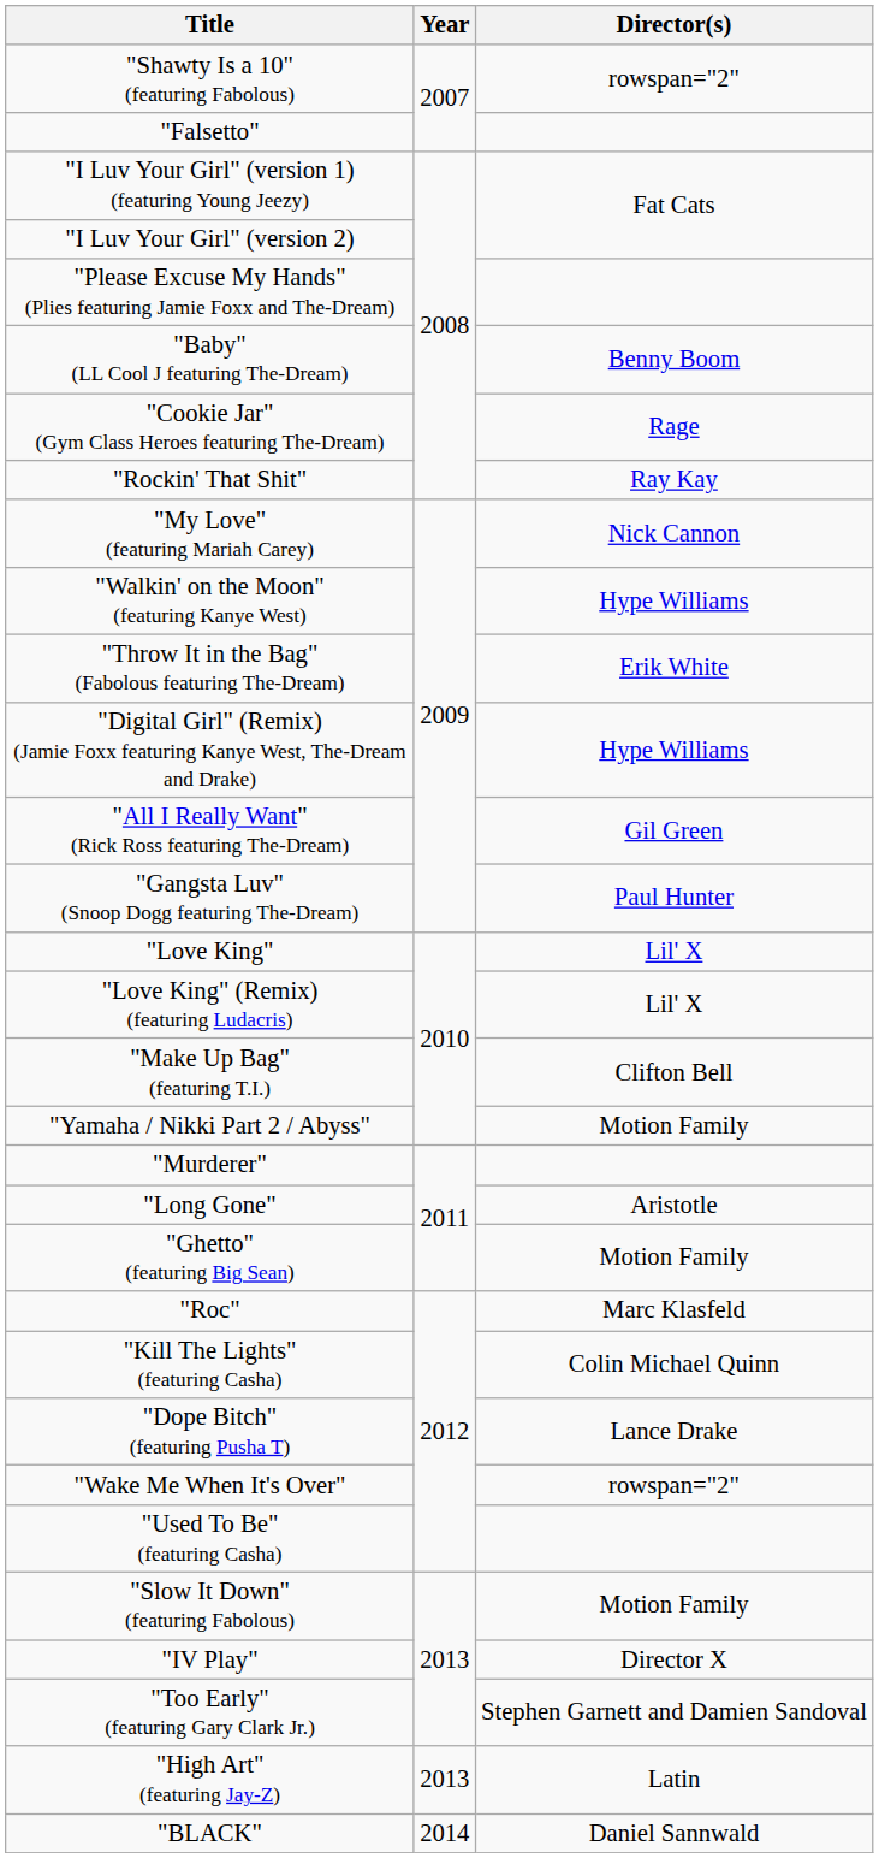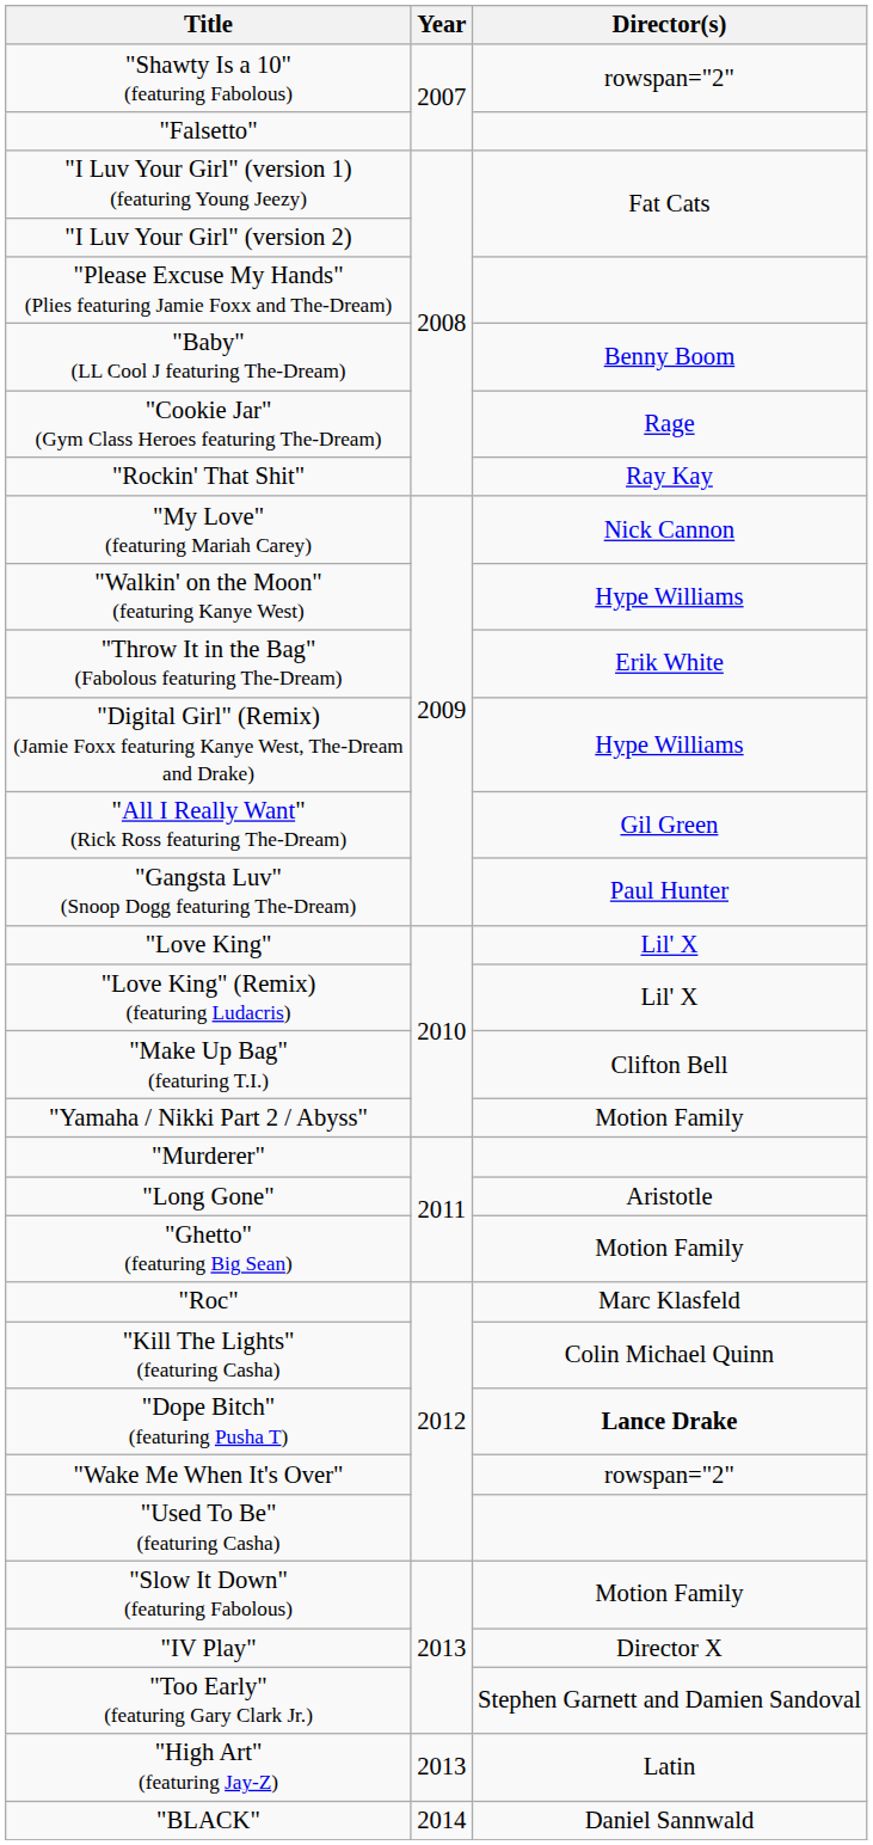"Dope Bitch" (featuring Pusha T) | Director(s): normal -> bold
